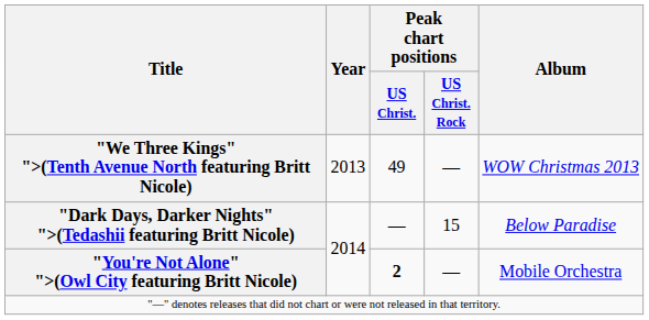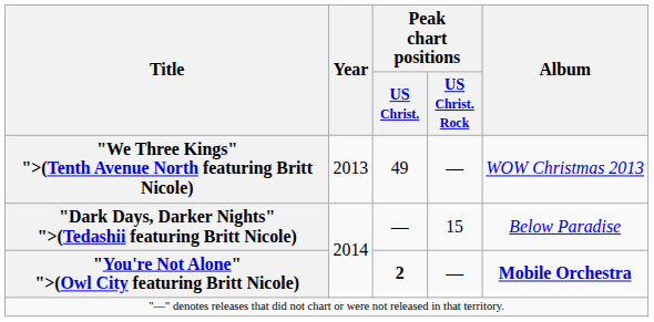"You're Not Alone" ">(Owl City featuring Britt Nicole) | Album: normal -> bold
